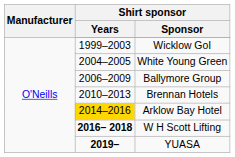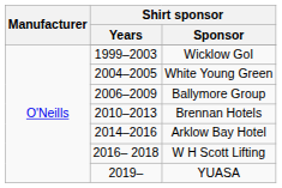Arklow Bay Hotel | Shirt sponsor / Years: gold background -> no background
W H Scott Lifting | Shirt sponsor / Years: bold -> normal
YUASA | Shirt sponsor / Years: bold -> normal
